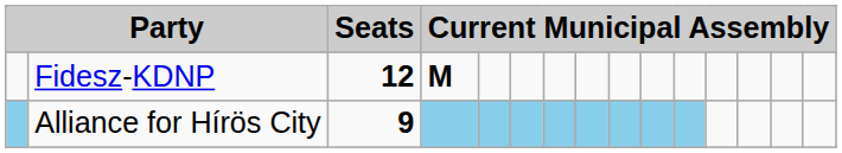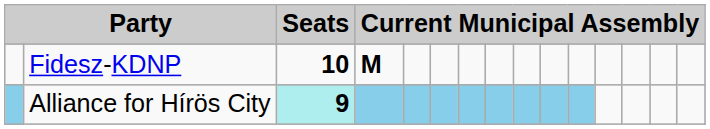Fidesz-KDNP | Seats: 12 -> 10
Alliance for Hírös City | Seats: no background -> paleturquoise background
